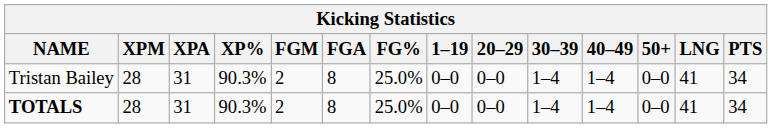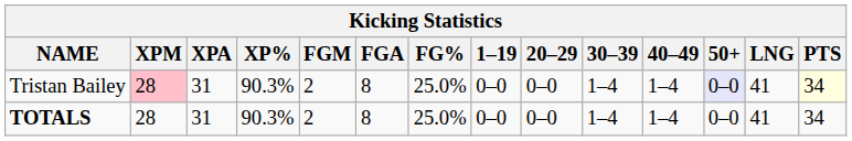Tristan Bailey | XPM: no background -> pink background
Tristan Bailey | 50+: no background -> lavender background
Tristan Bailey | PTS: no background -> lightyellow background
